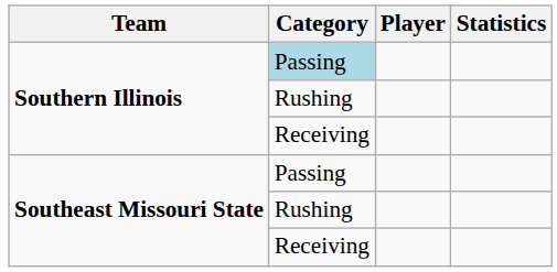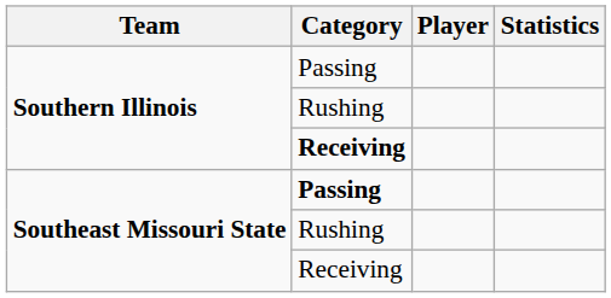Southern Illinois / Passing | Category: lightblue background -> no background
Southern Illinois / Receiving | Category: normal -> bold
Southeast Missouri State / Passing | Category: normal -> bold
